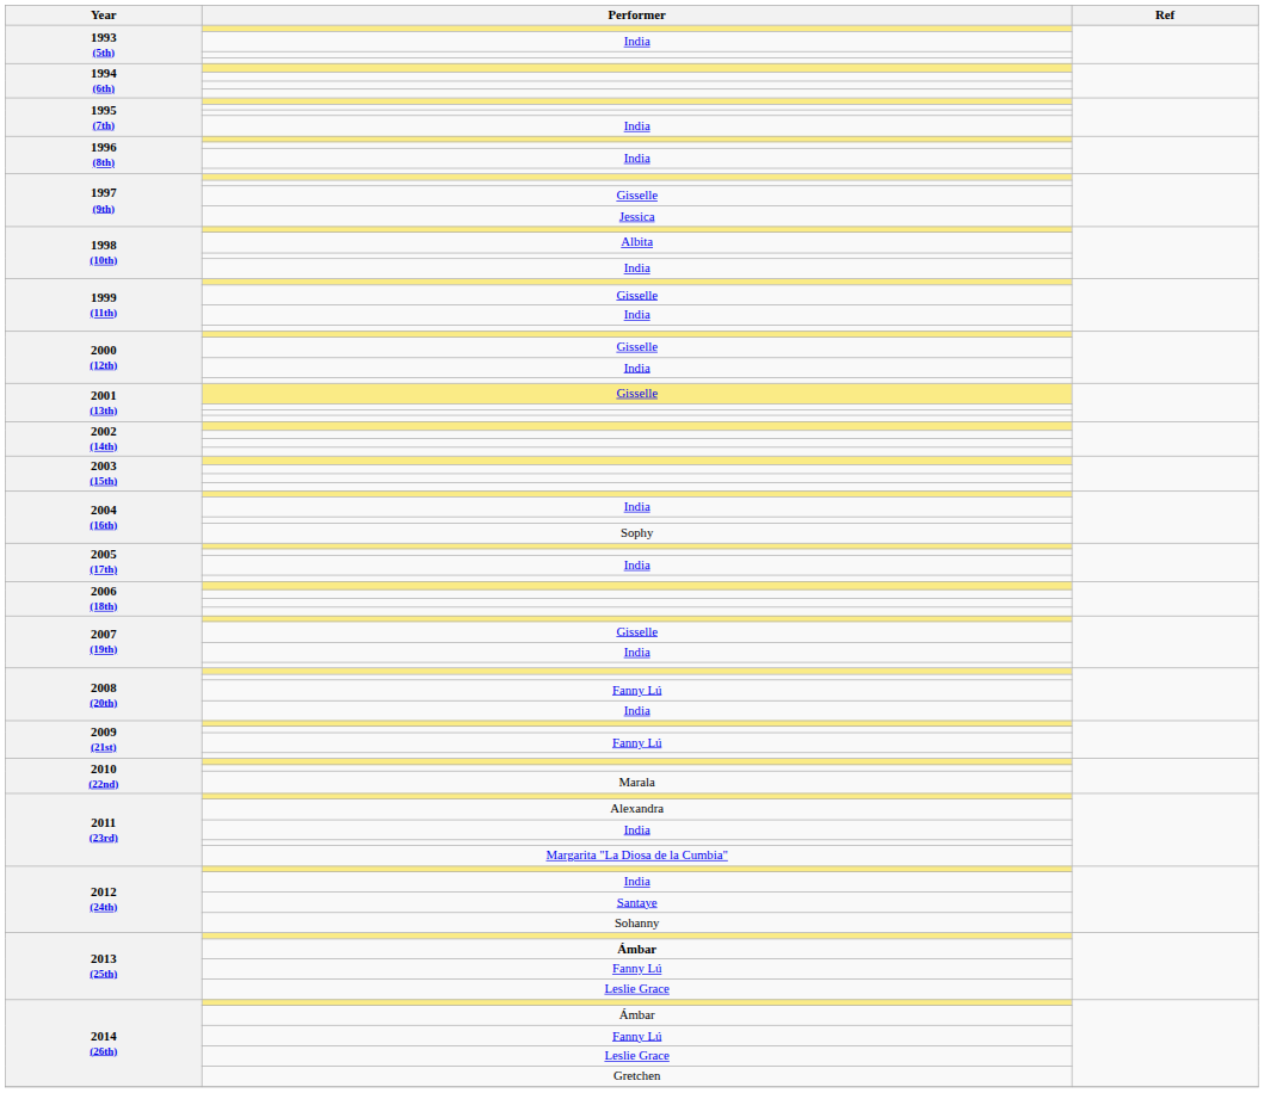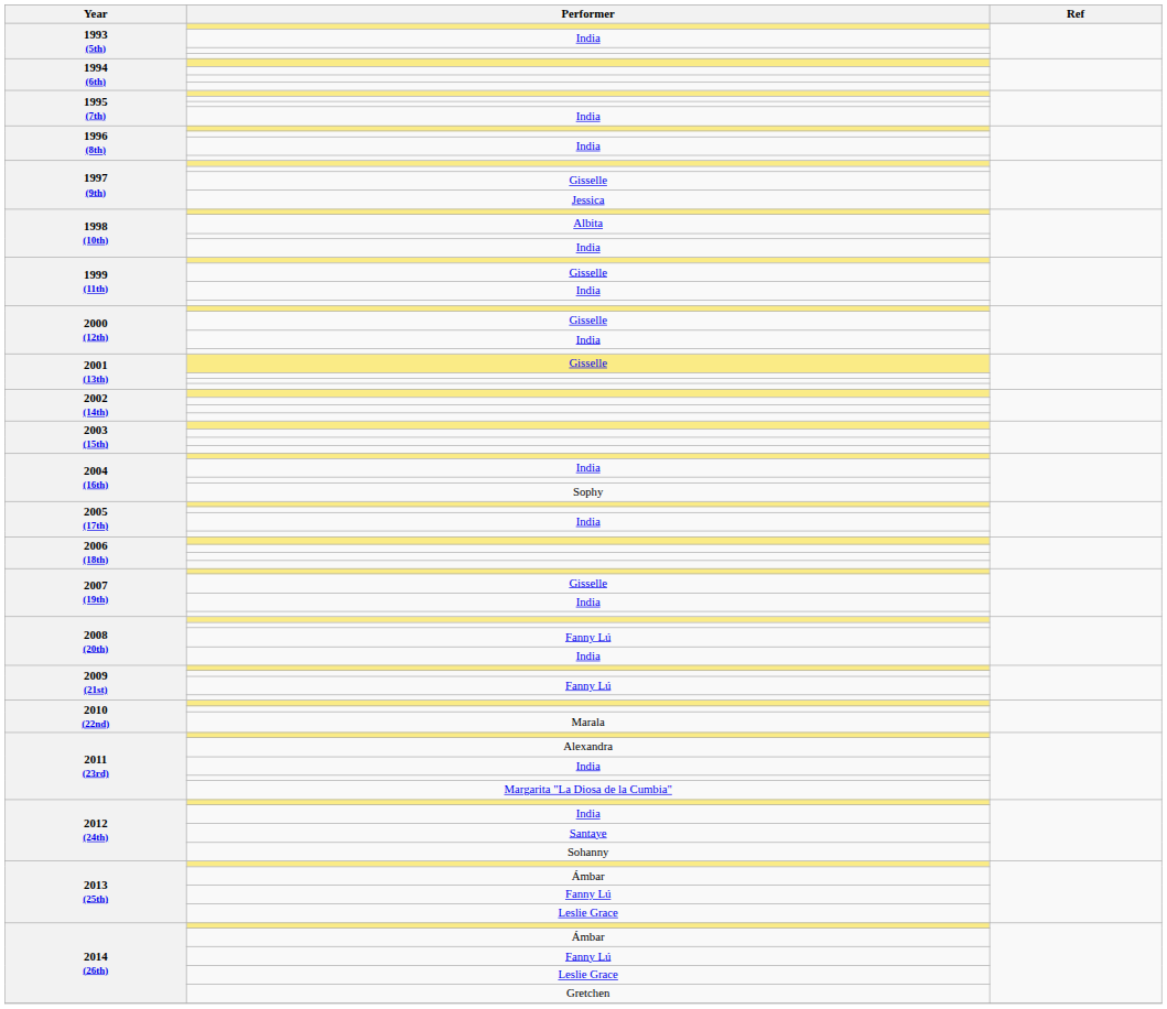2013 (25th) / Ámbar | Performer: bold -> normal
